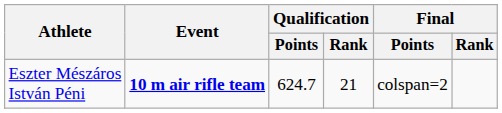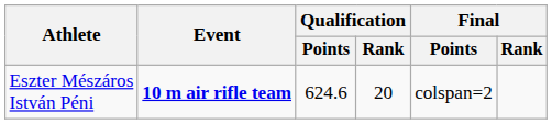Eszter Mészáros István Péni | Qualification / Points: 624.7 -> 624.6
Eszter Mészáros István Péni | Qualification / Rank: 21 -> 20
